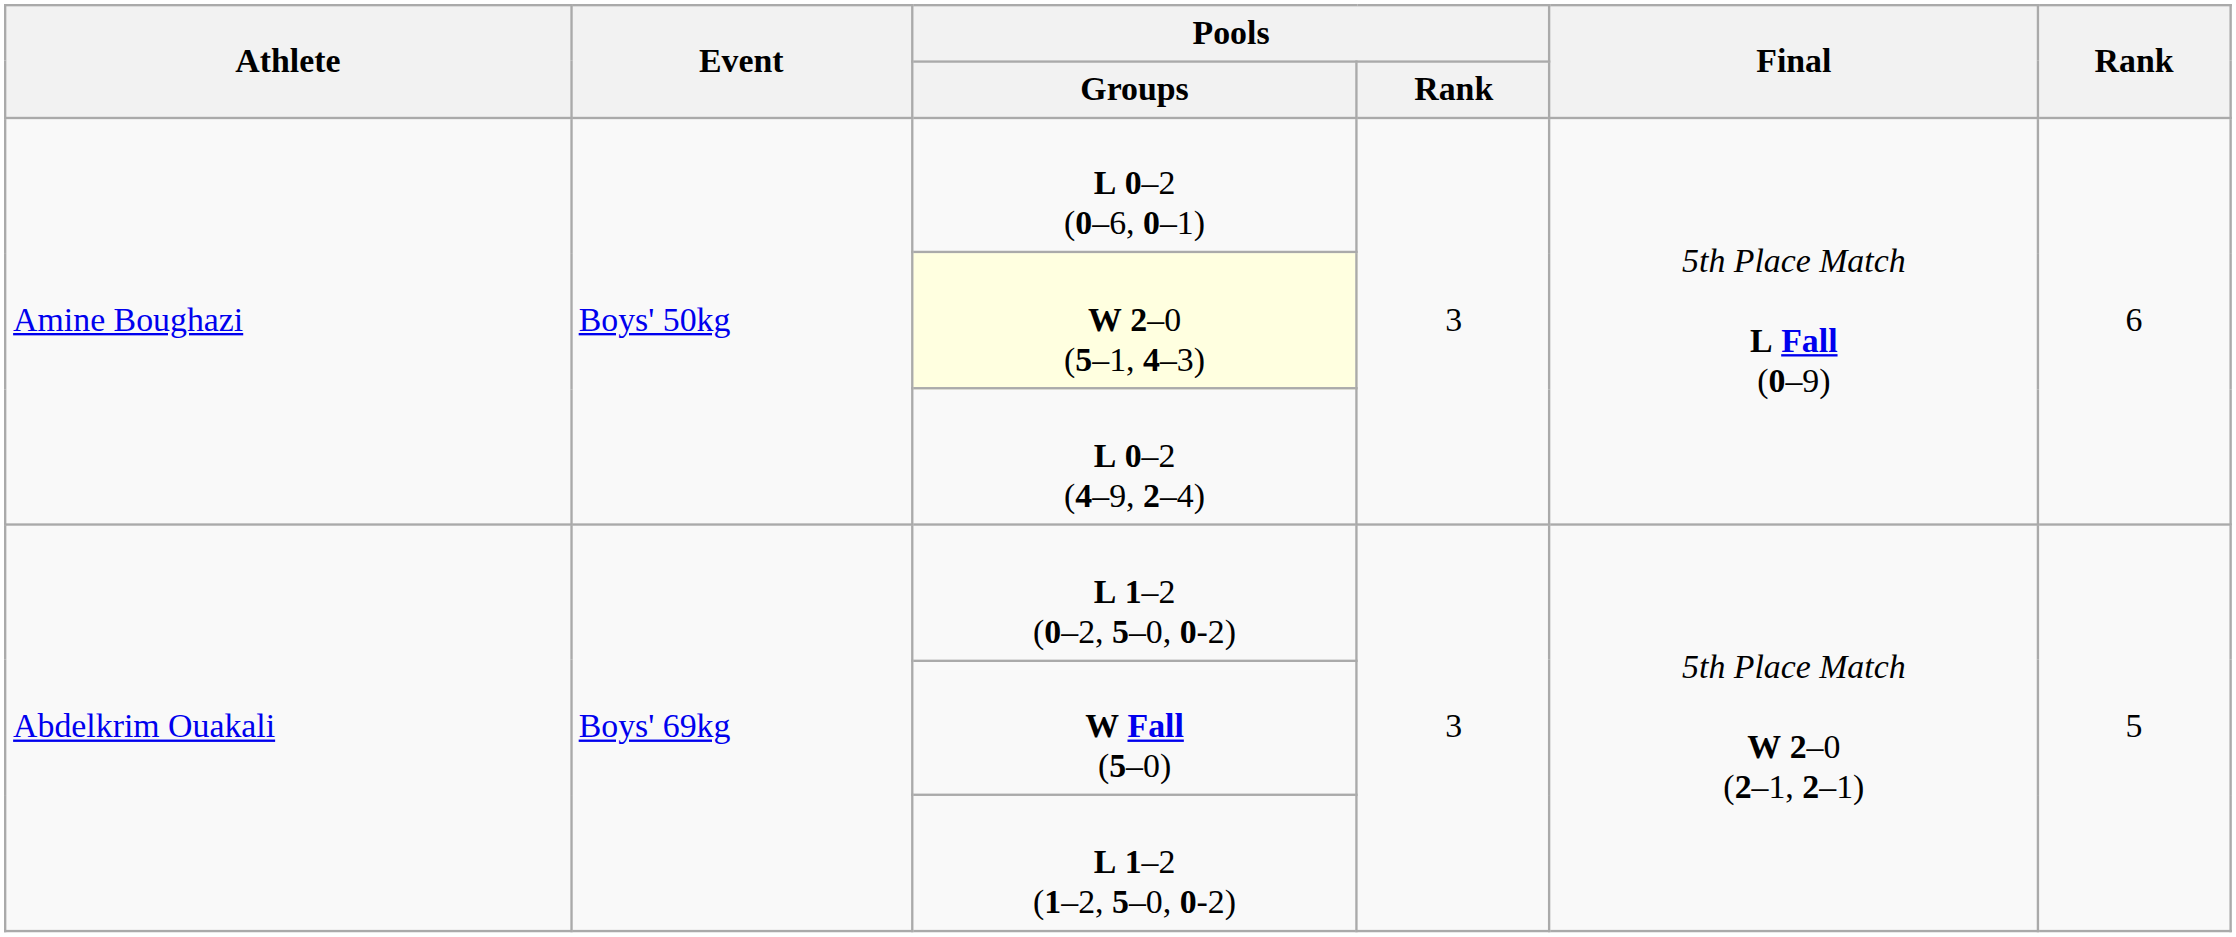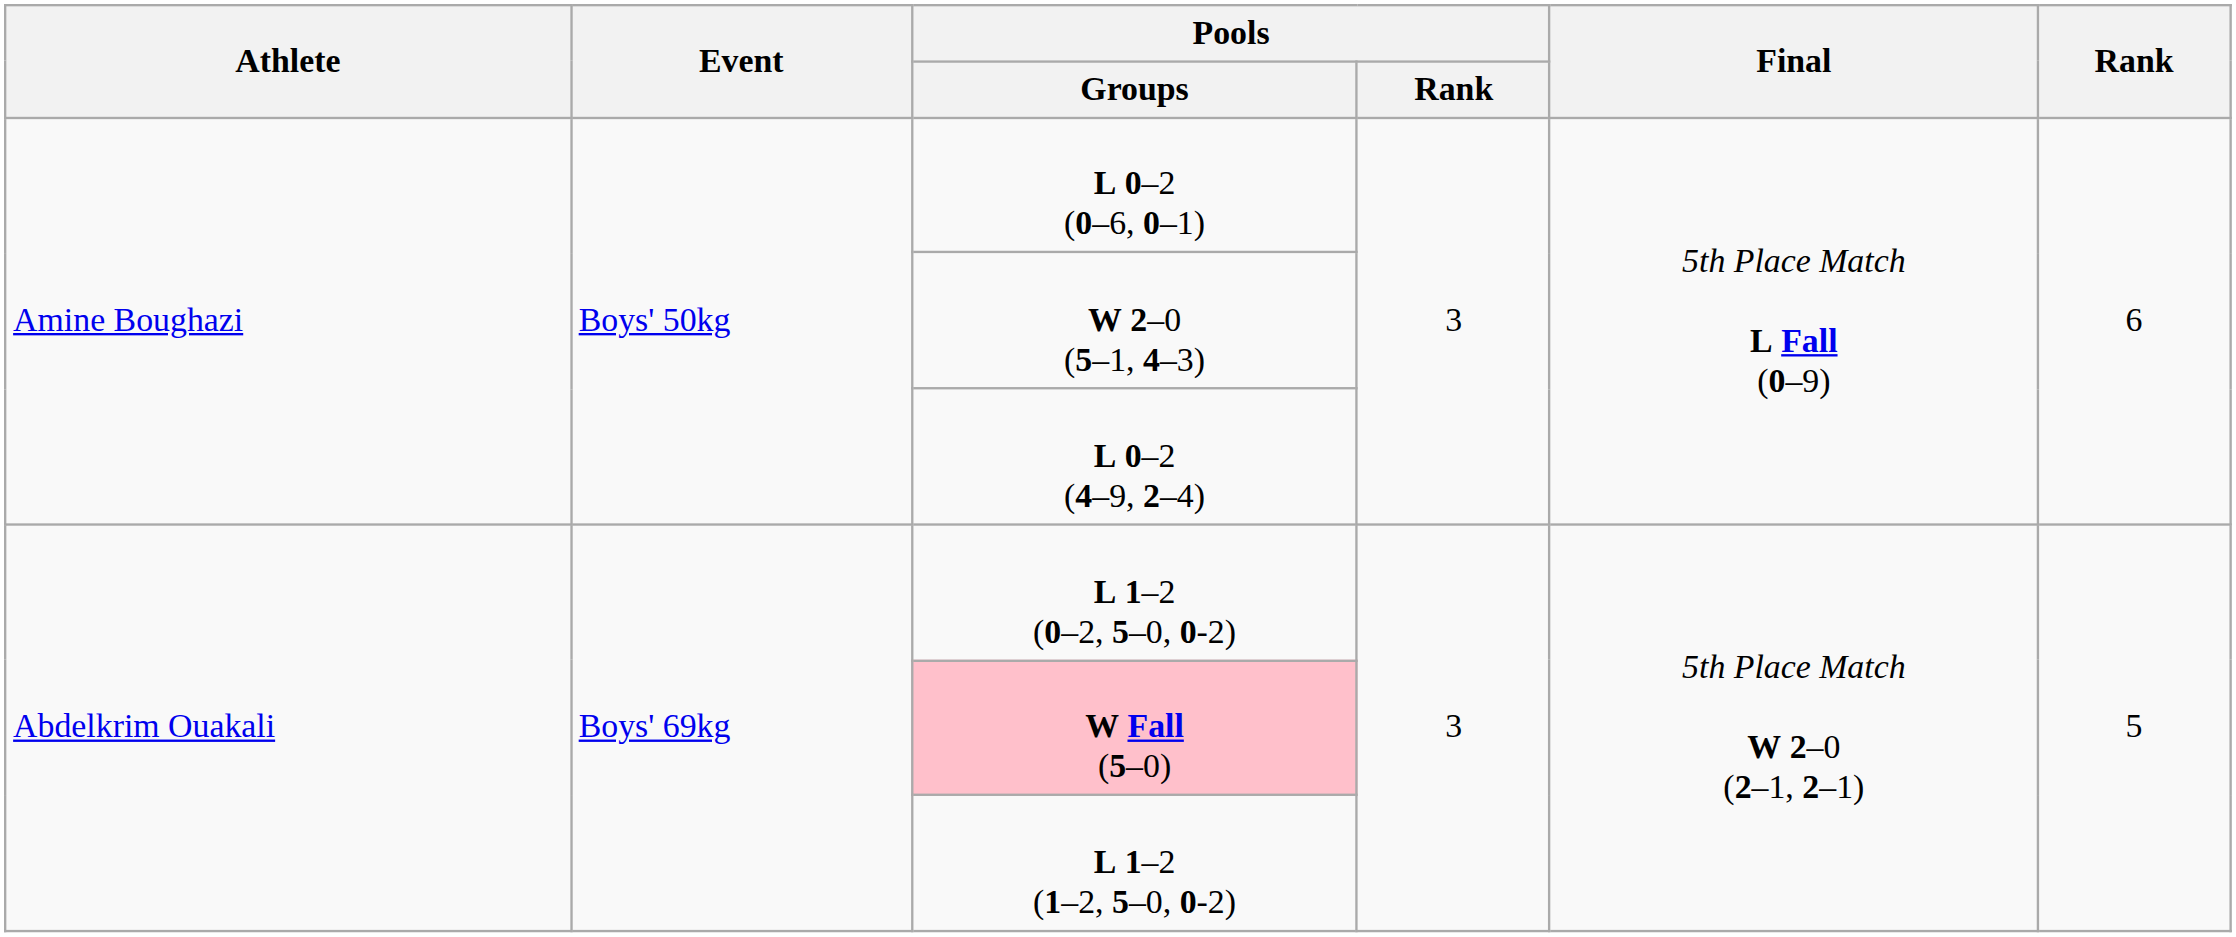W 2–0 (5–1, 4–3) | Pools / Groups: lightyellow background -> no background
W Fall (5–0) | Pools / Groups: no background -> pink background
